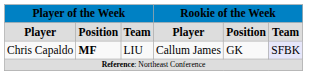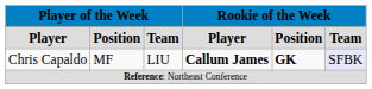Chris Capaldo | Player of the Week / Position: bold -> normal
Chris Capaldo | Rookie of the Week / Player: normal -> bold
Chris Capaldo | Rookie of the Week / Position: normal -> bold
